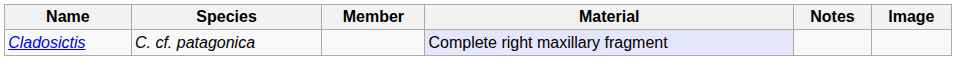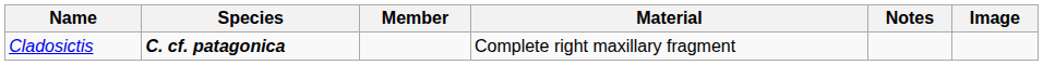Cladosictis | Species: normal -> bold
Cladosictis | Material: lavender background -> no background
